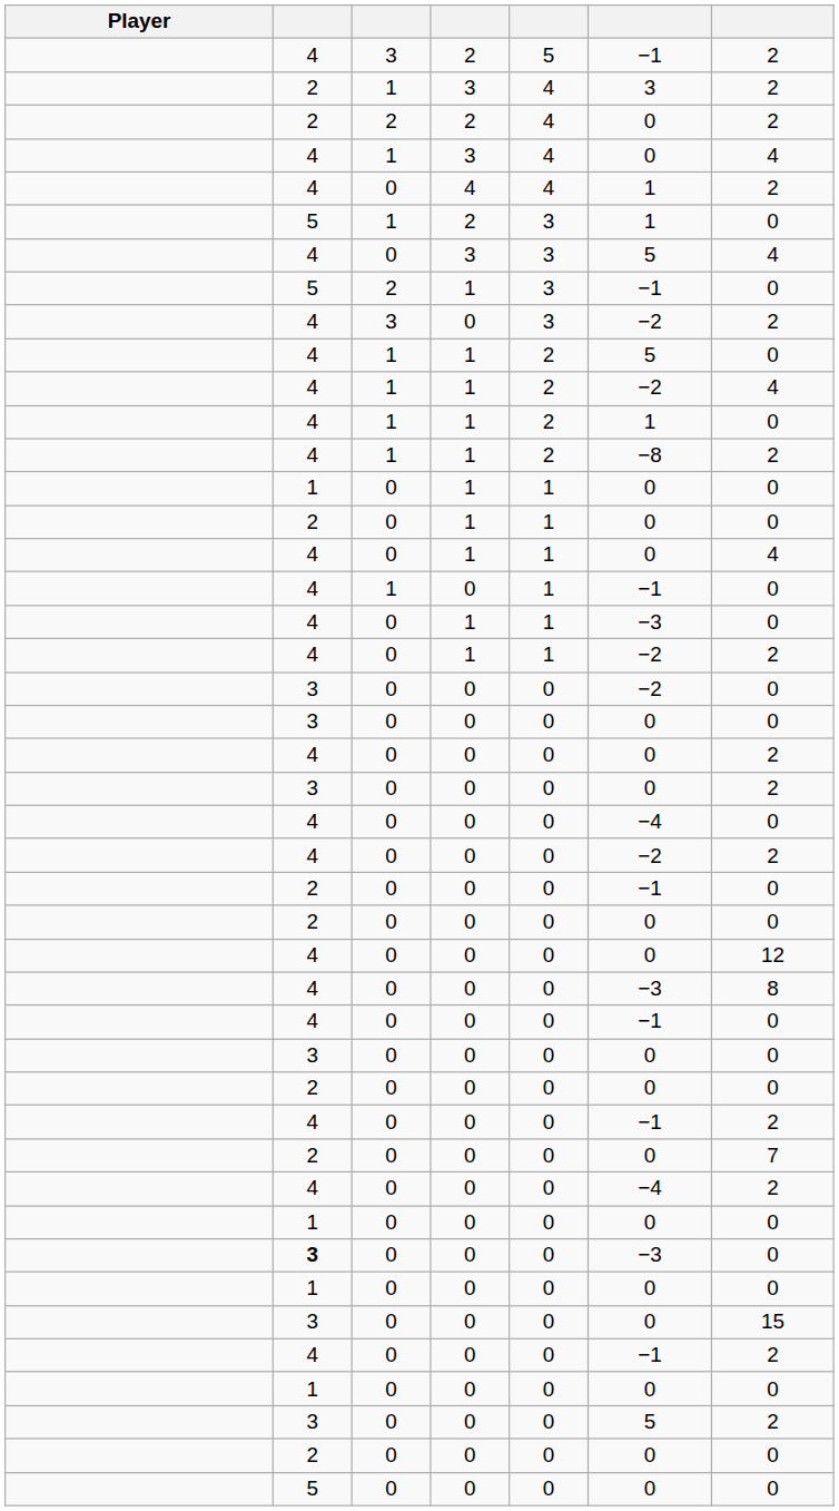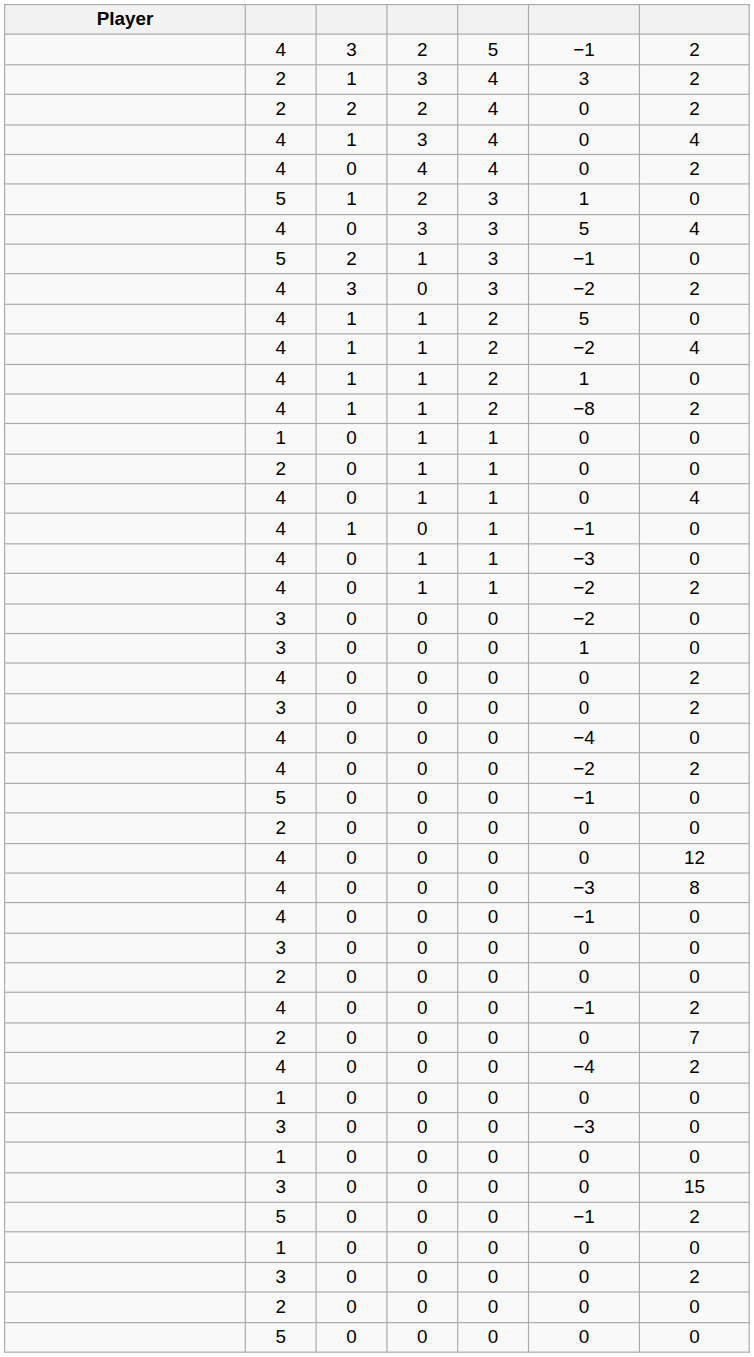row 6 | column 6: 1 -> 0
row 22 | column 6: 0 -> 1
row 27 | column 2: 2 -> 5
row 38 | column 2: bold -> normal
row 41 | column 2: 4 -> 5
row 43 | column 6: 5 -> 0
